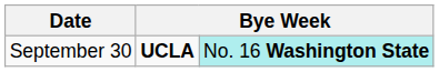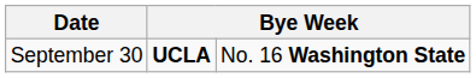September 30 | column 3: paleturquoise background -> no background
